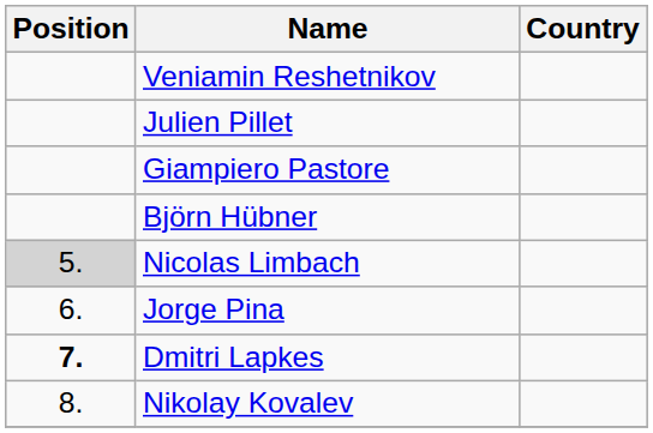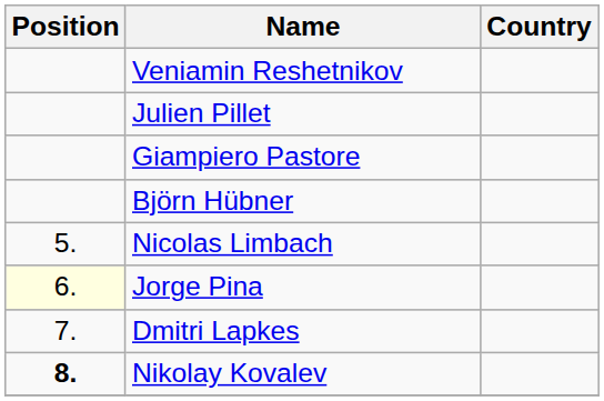Nicolas Limbach | Position: lightgrey background -> no background
Jorge Pina | Position: no background -> lightyellow background
Dmitri Lapkes | Position: bold -> normal
Nikolay Kovalev | Position: normal -> bold
